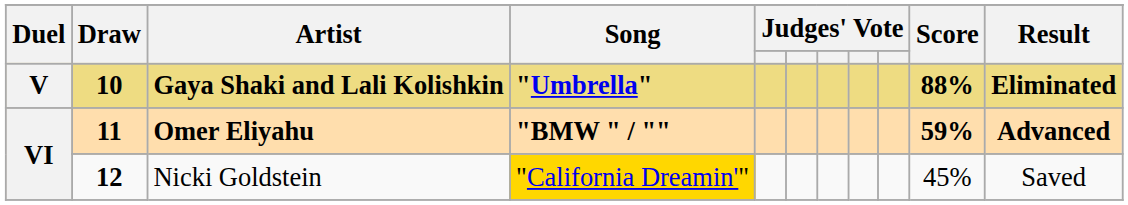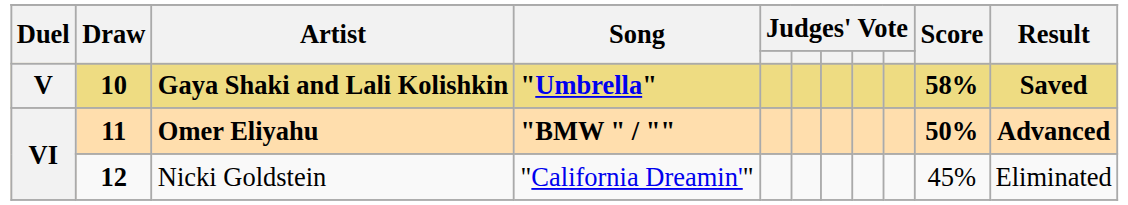Gaya Shaki and Lali Kolishkin | Score: 88% -> 58%
Gaya Shaki and Lali Kolishkin | Result: Eliminated -> Saved
Omer Eliyahu | Score: 59% -> 50%
Nicki Goldstein | Song: gold background -> no background
Nicki Goldstein | Result: Saved -> Eliminated
